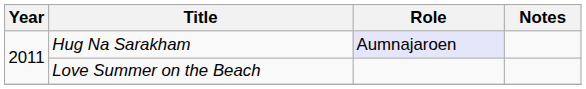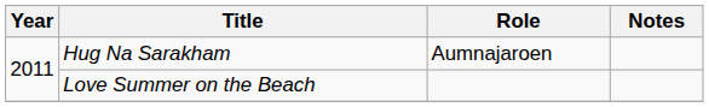Hug Na Sarakham | Role: lavender background -> no background
